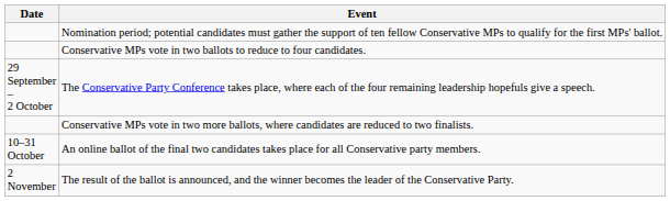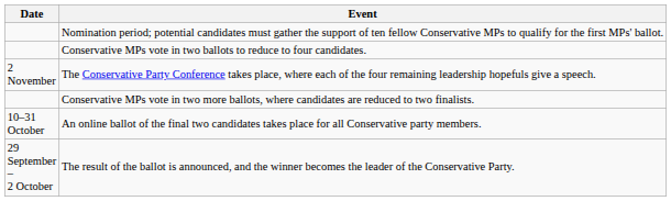row 4 | Date: 29 September – 2 October -> 2 November
row 7 | Date: 2 November -> 29 September – 2 October
